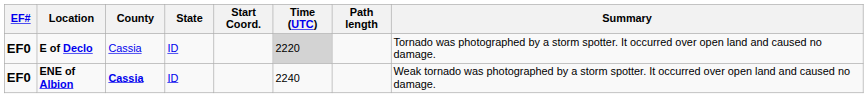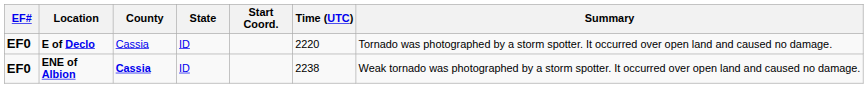- column: Path length
E of Declo | Time (UTC): lightgrey background -> no background
ENE of Albion | Time (UTC): 2240 -> 2238
